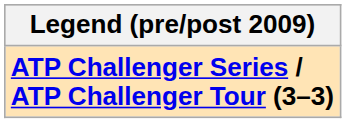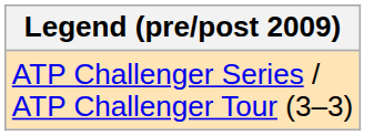row 2 | column 1: bold -> normal
